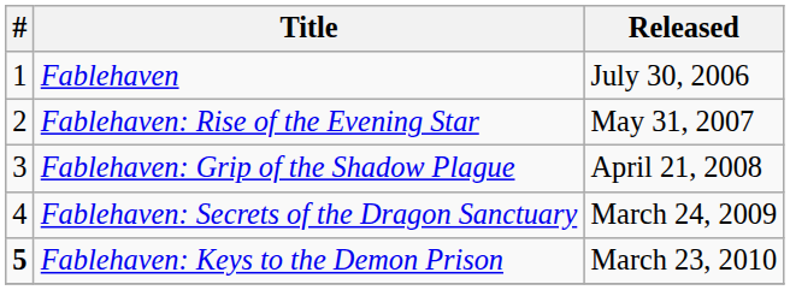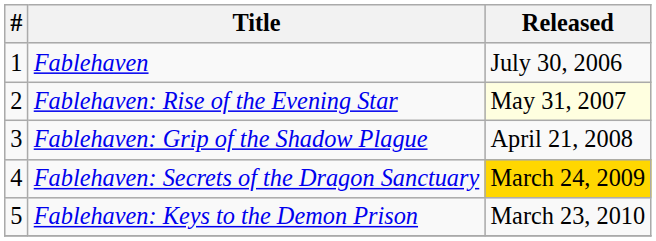Fablehaven: Rise of the Evening Star | Released: no background -> lightyellow background
Fablehaven: Secrets of the Dragon Sanctuary | Released: no background -> gold background
Fablehaven: Keys to the Demon Prison | #: bold -> normal
